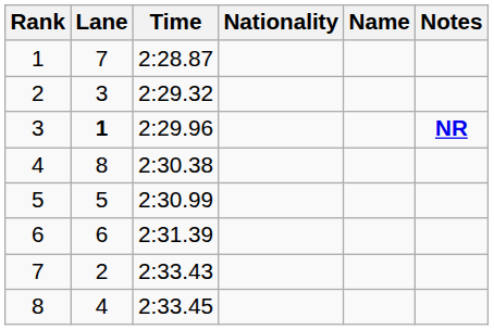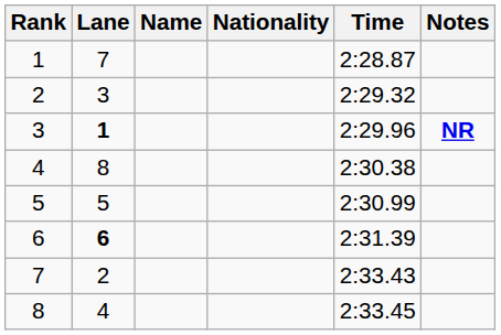columns swapped: Name <-> Time
row 7 | Lane: normal -> bold
